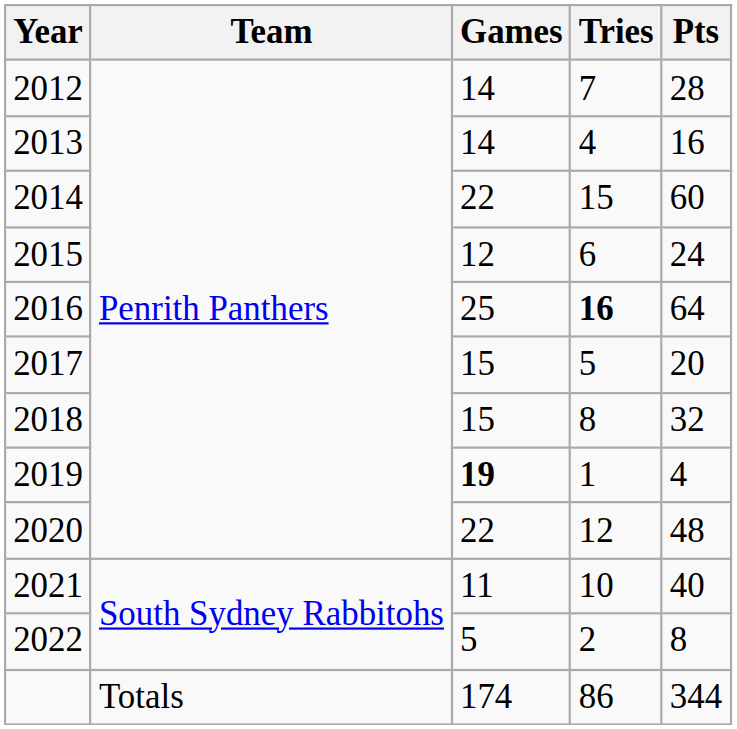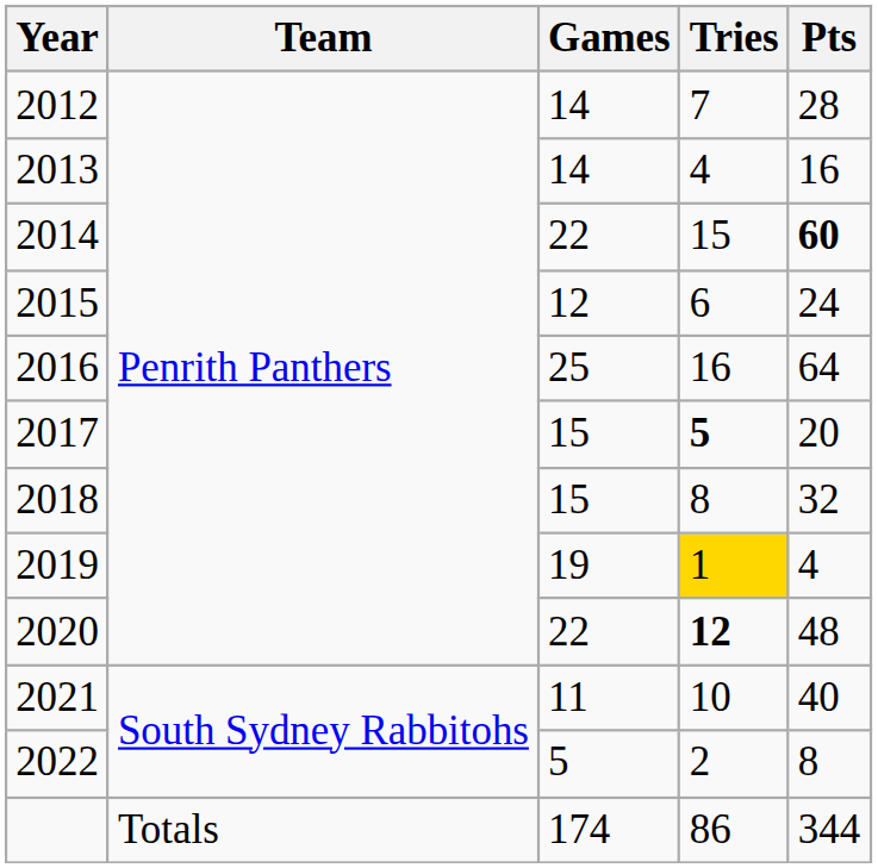2014 | Pts: normal -> bold
2016 | Tries: bold -> normal
2017 | Tries: normal -> bold
2019 | Games: bold -> normal
2019 | Tries: no background -> gold background
2020 | Tries: normal -> bold
